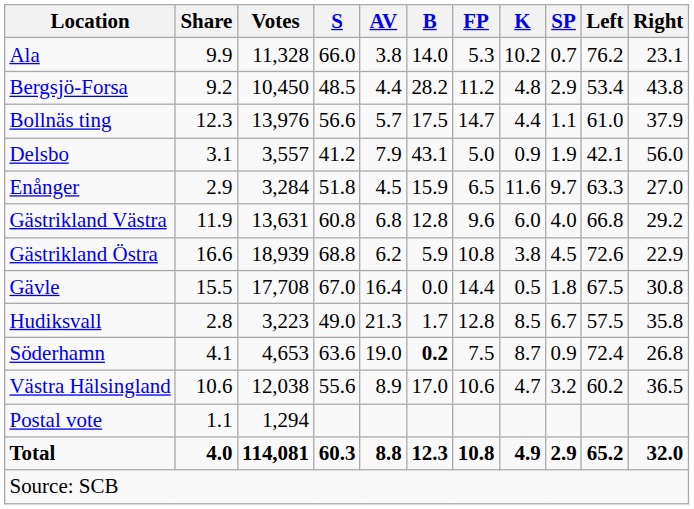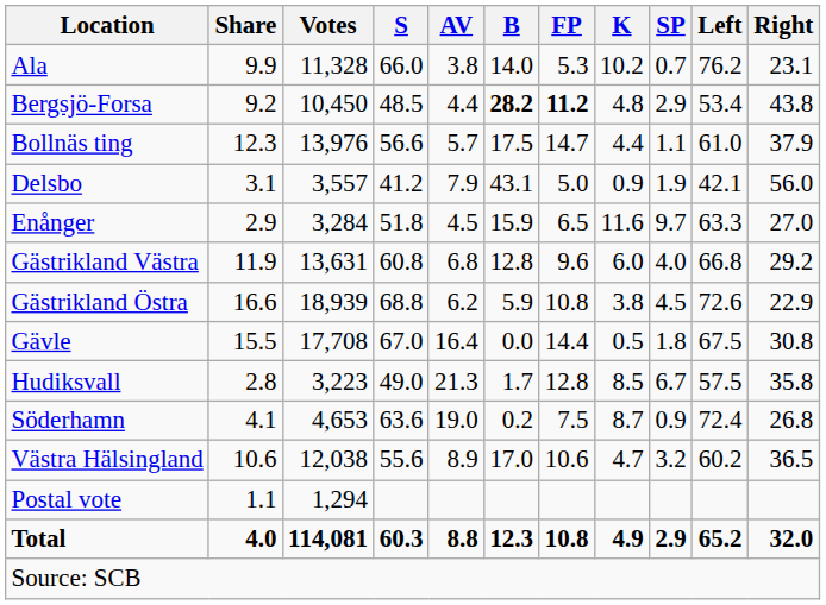Bergsjö-Forsa | B: normal -> bold
Bergsjö-Forsa | FP: normal -> bold
Söderhamn | B: bold -> normal
